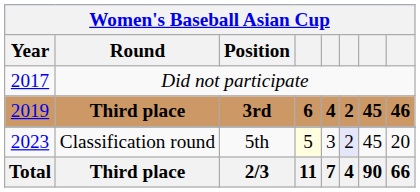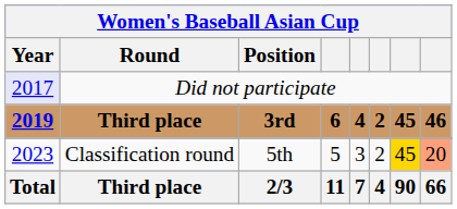Did not participate | Year: no background -> lavender background
Third place / 3rd | Year: normal -> bold
Classification round | column 4: lightyellow background -> no background
Classification round | column 6: lavender background -> no background
Classification round | column 7: no background -> gold background
Classification round | column 8: no background -> lightsalmon background
